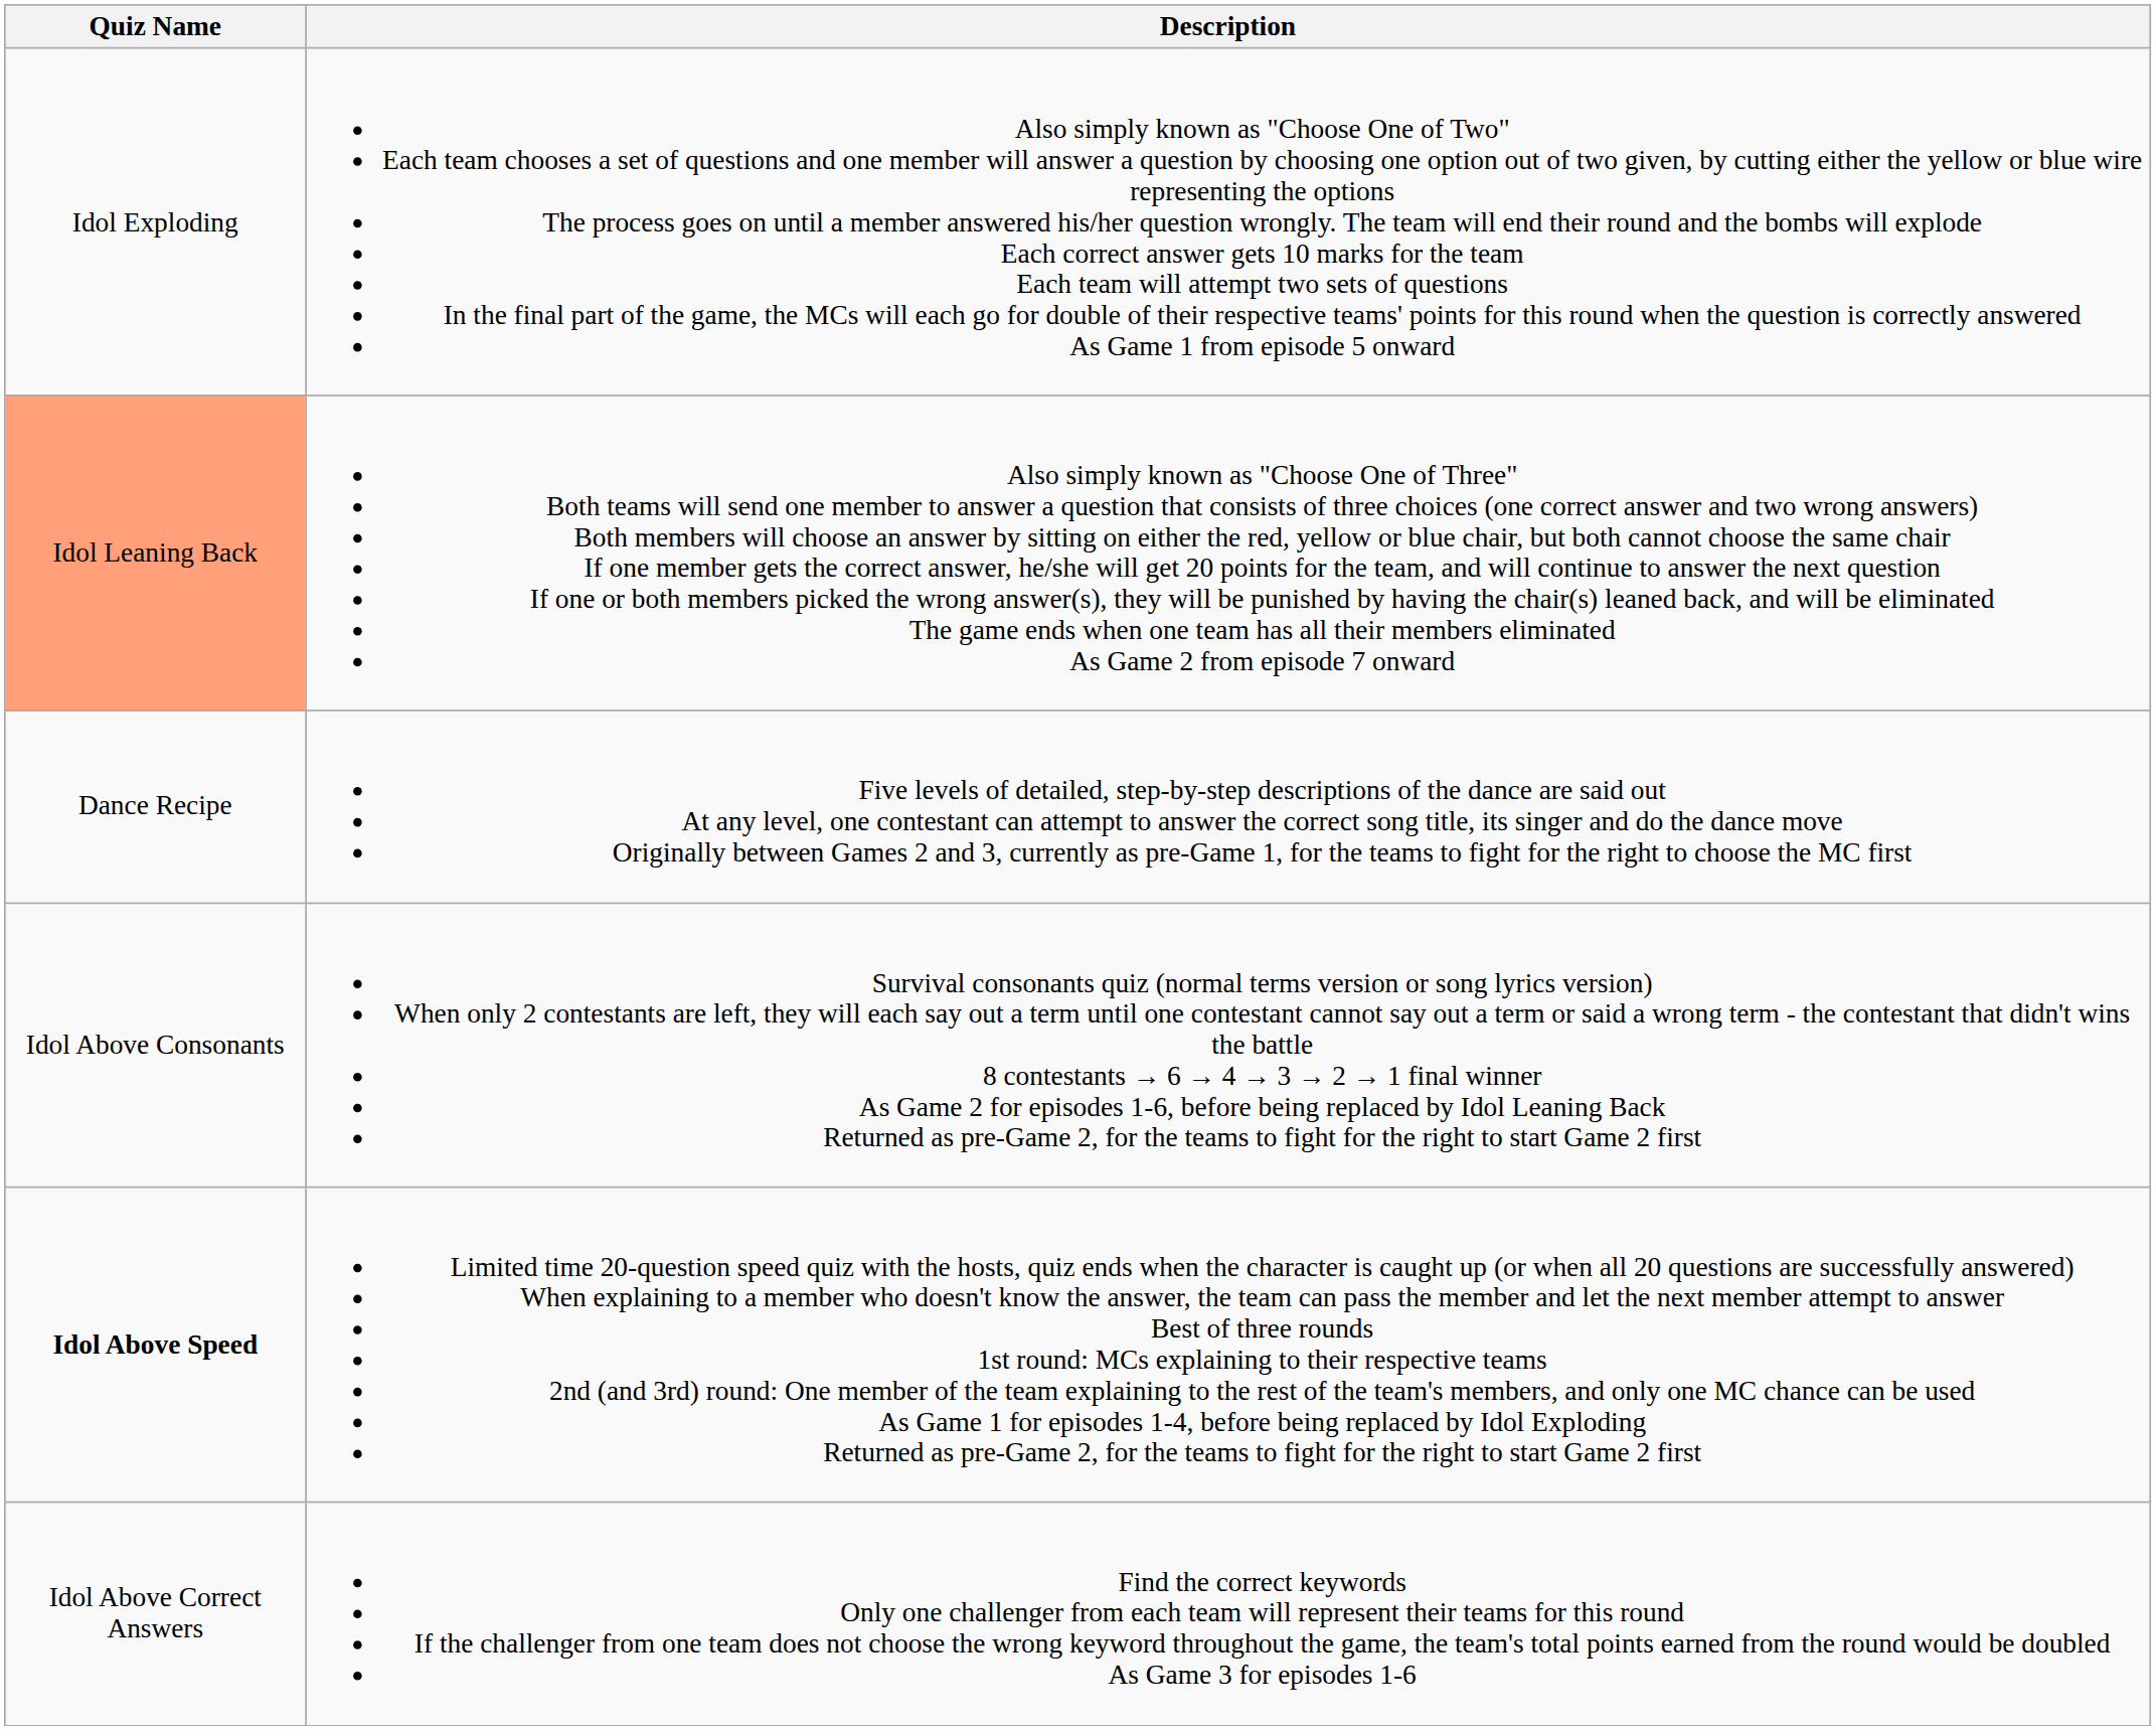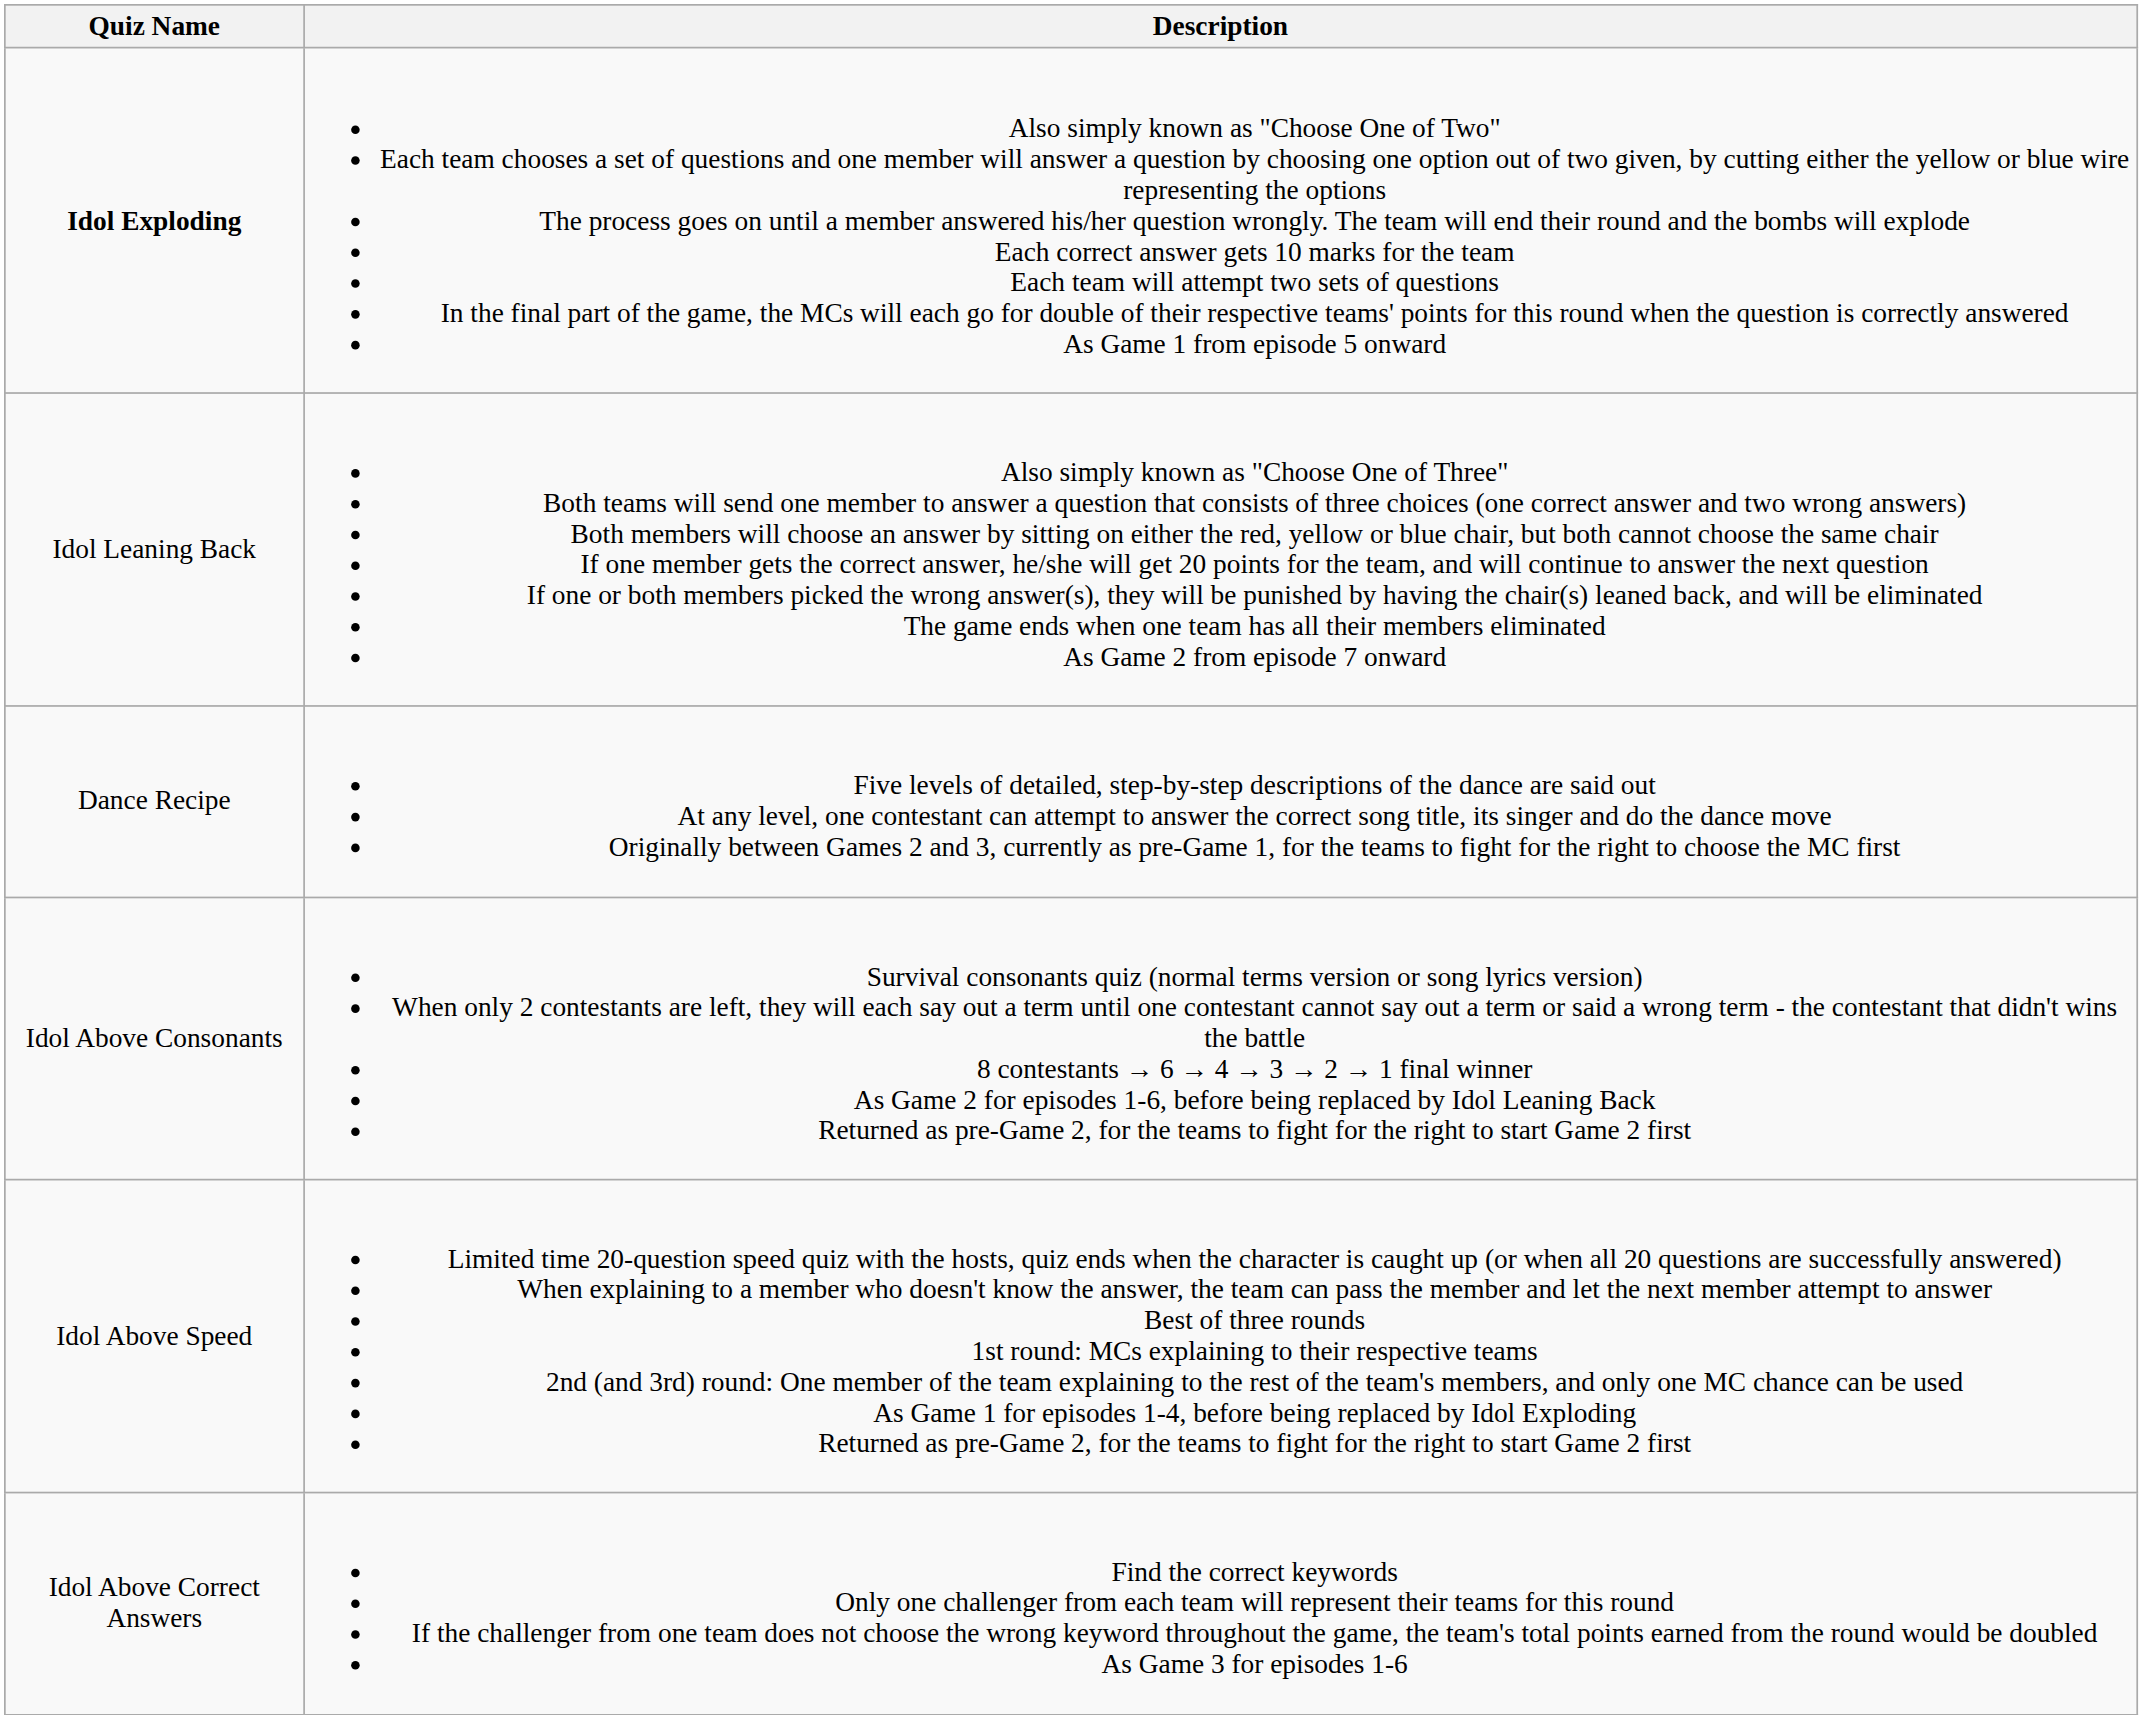Idol Exploding | Quiz Name: normal -> bold
Idol Leaning Back | Quiz Name: lightsalmon background -> no background
Idol Above Speed | Quiz Name: bold -> normal
